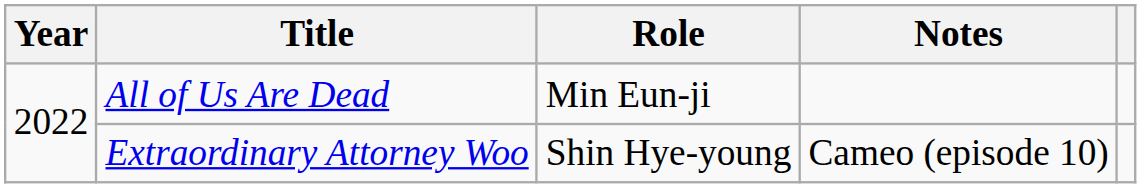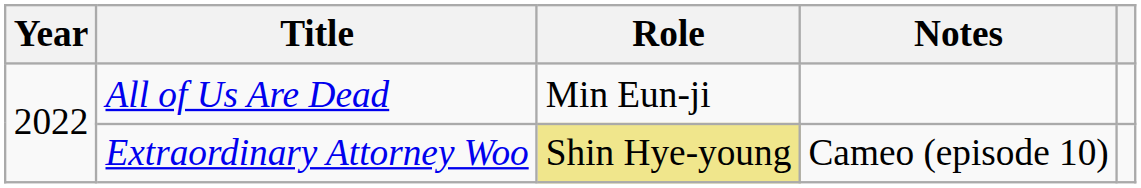Extraordinary Attorney Woo | Role: no background -> khaki background
